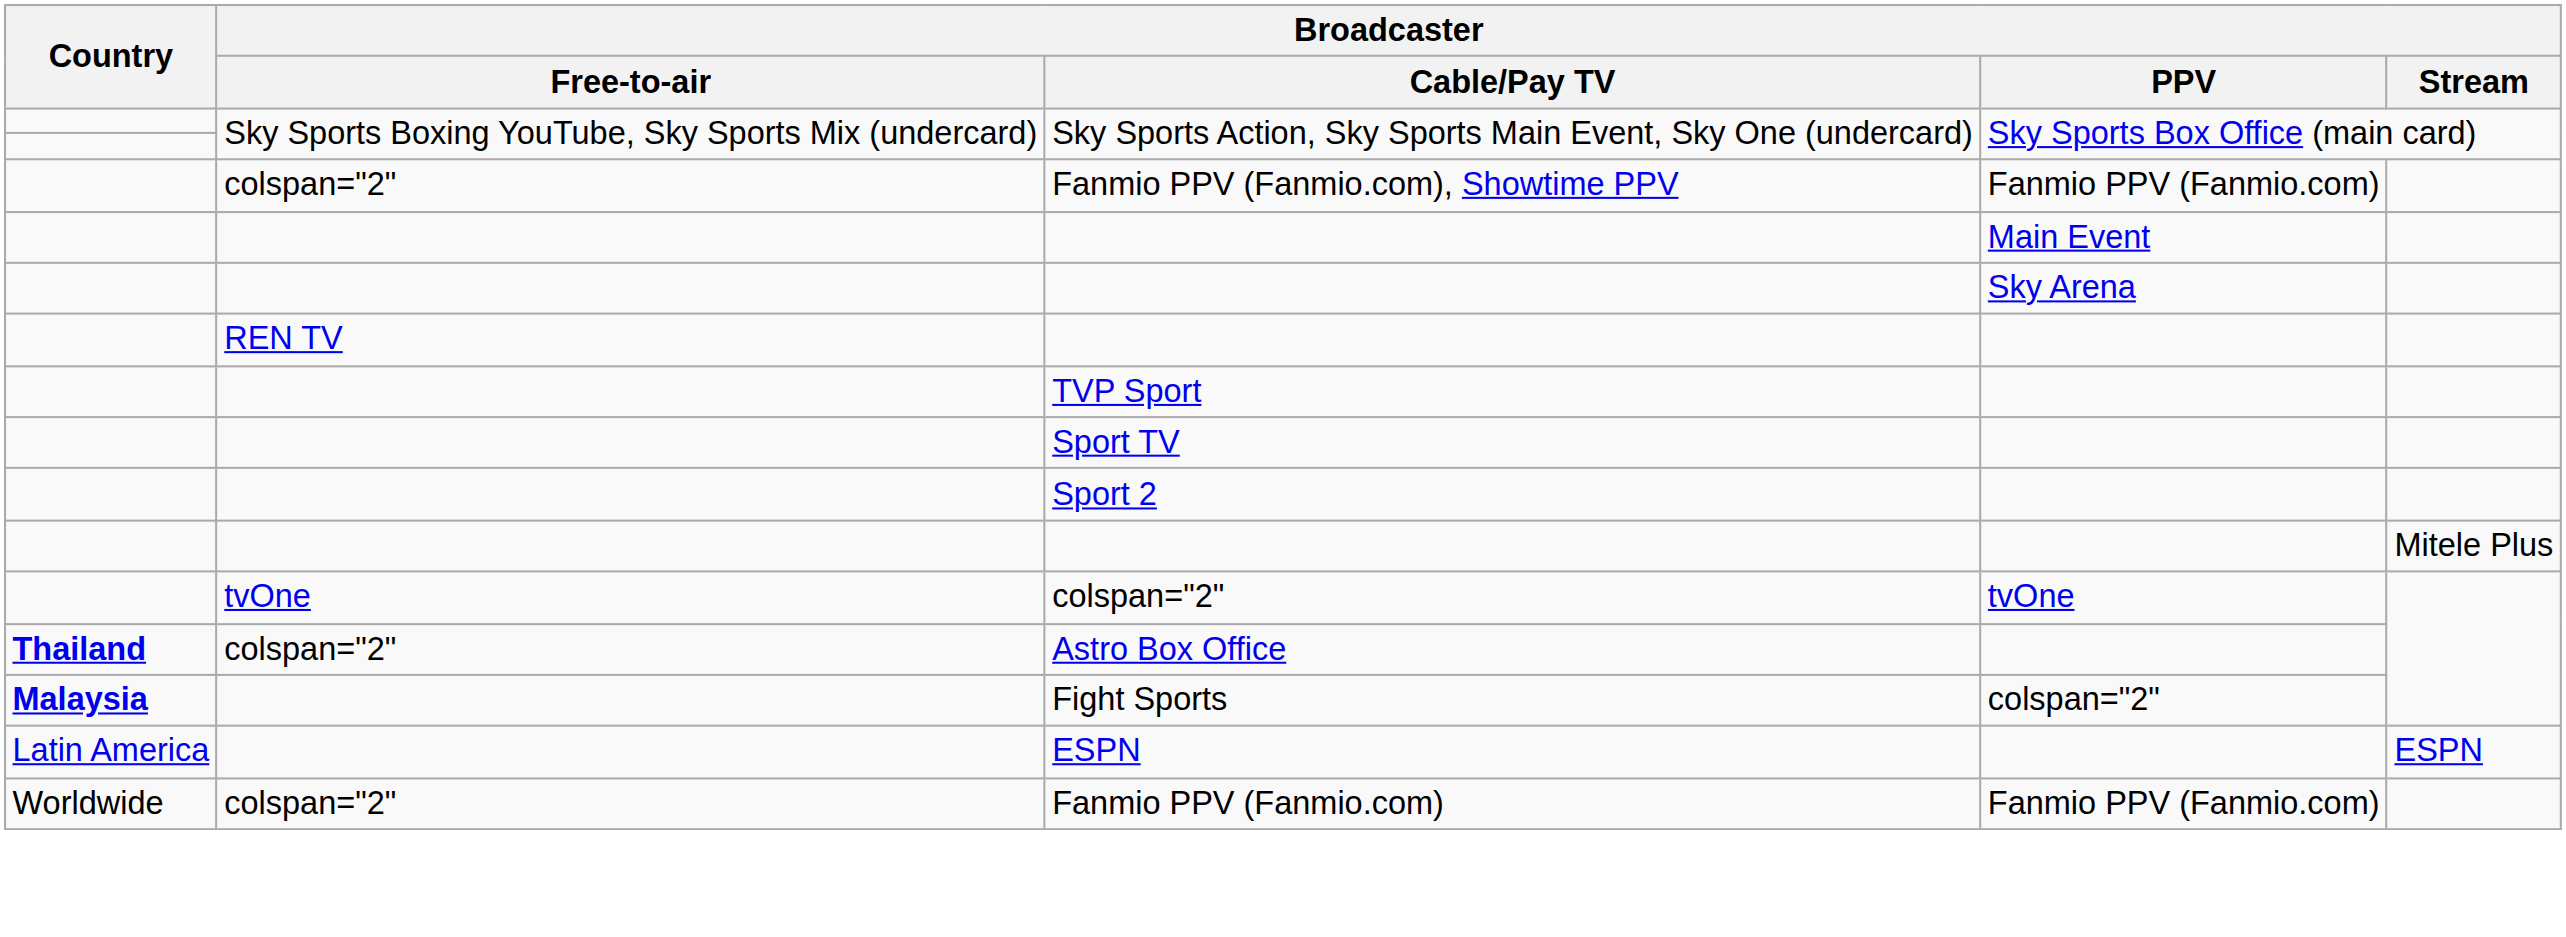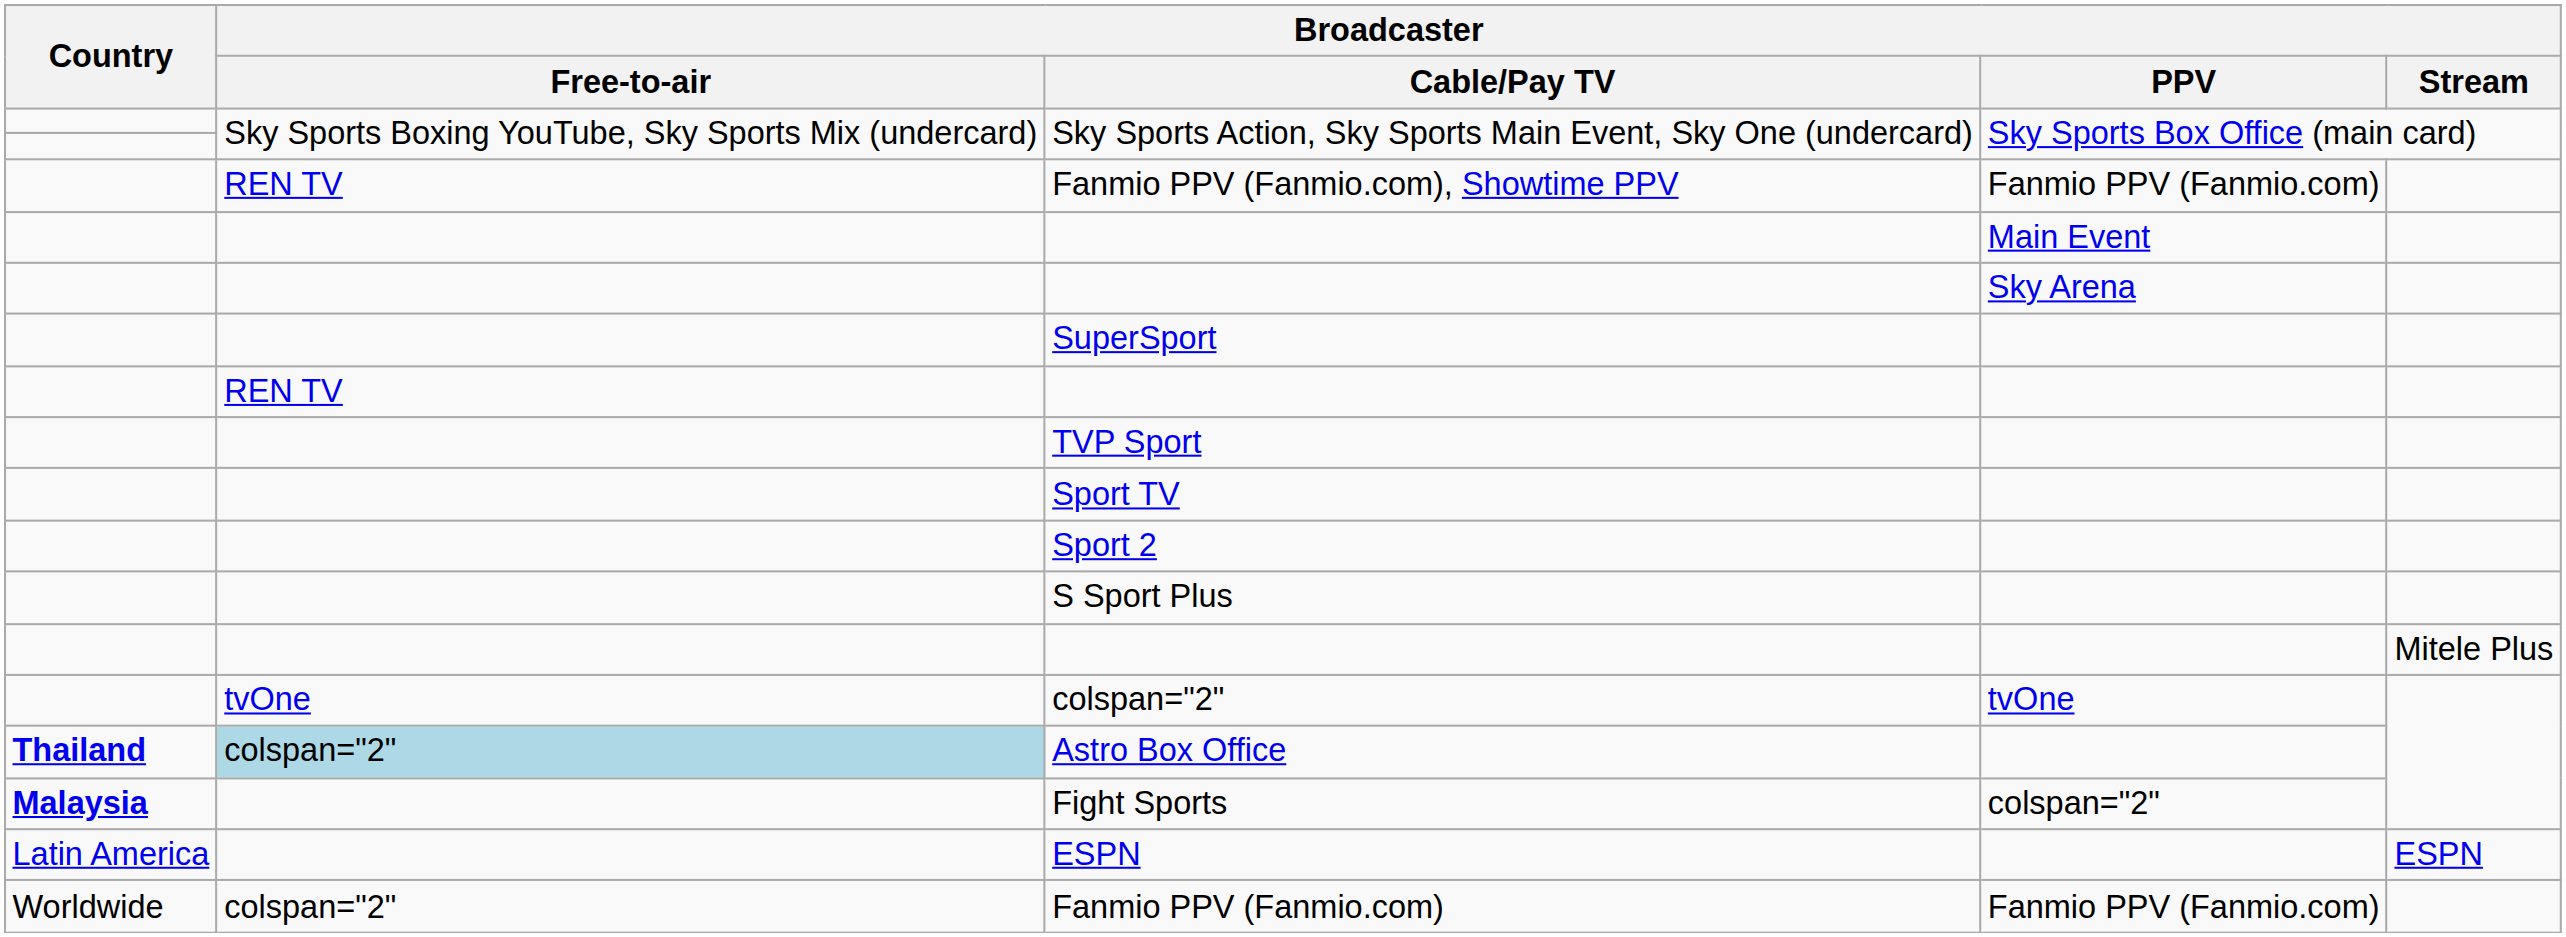Fanmio PPV (Fanmio.com), Showtime PPV | Broadcaster / Free-to-air: colspan="2" -> REN TV
+ row: SuperSport
+ row: S Sport Plus
Astro Box Office | Broadcaster / Free-to-air: no background -> lightblue background
